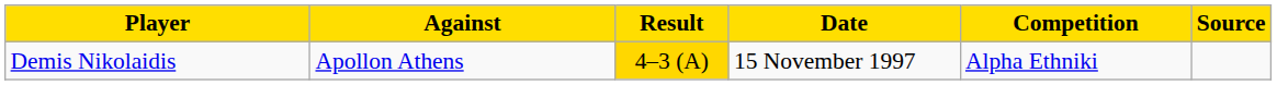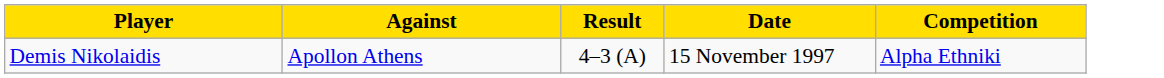- column: Source
Demis Nikolaidis | Result: gold background -> no background
